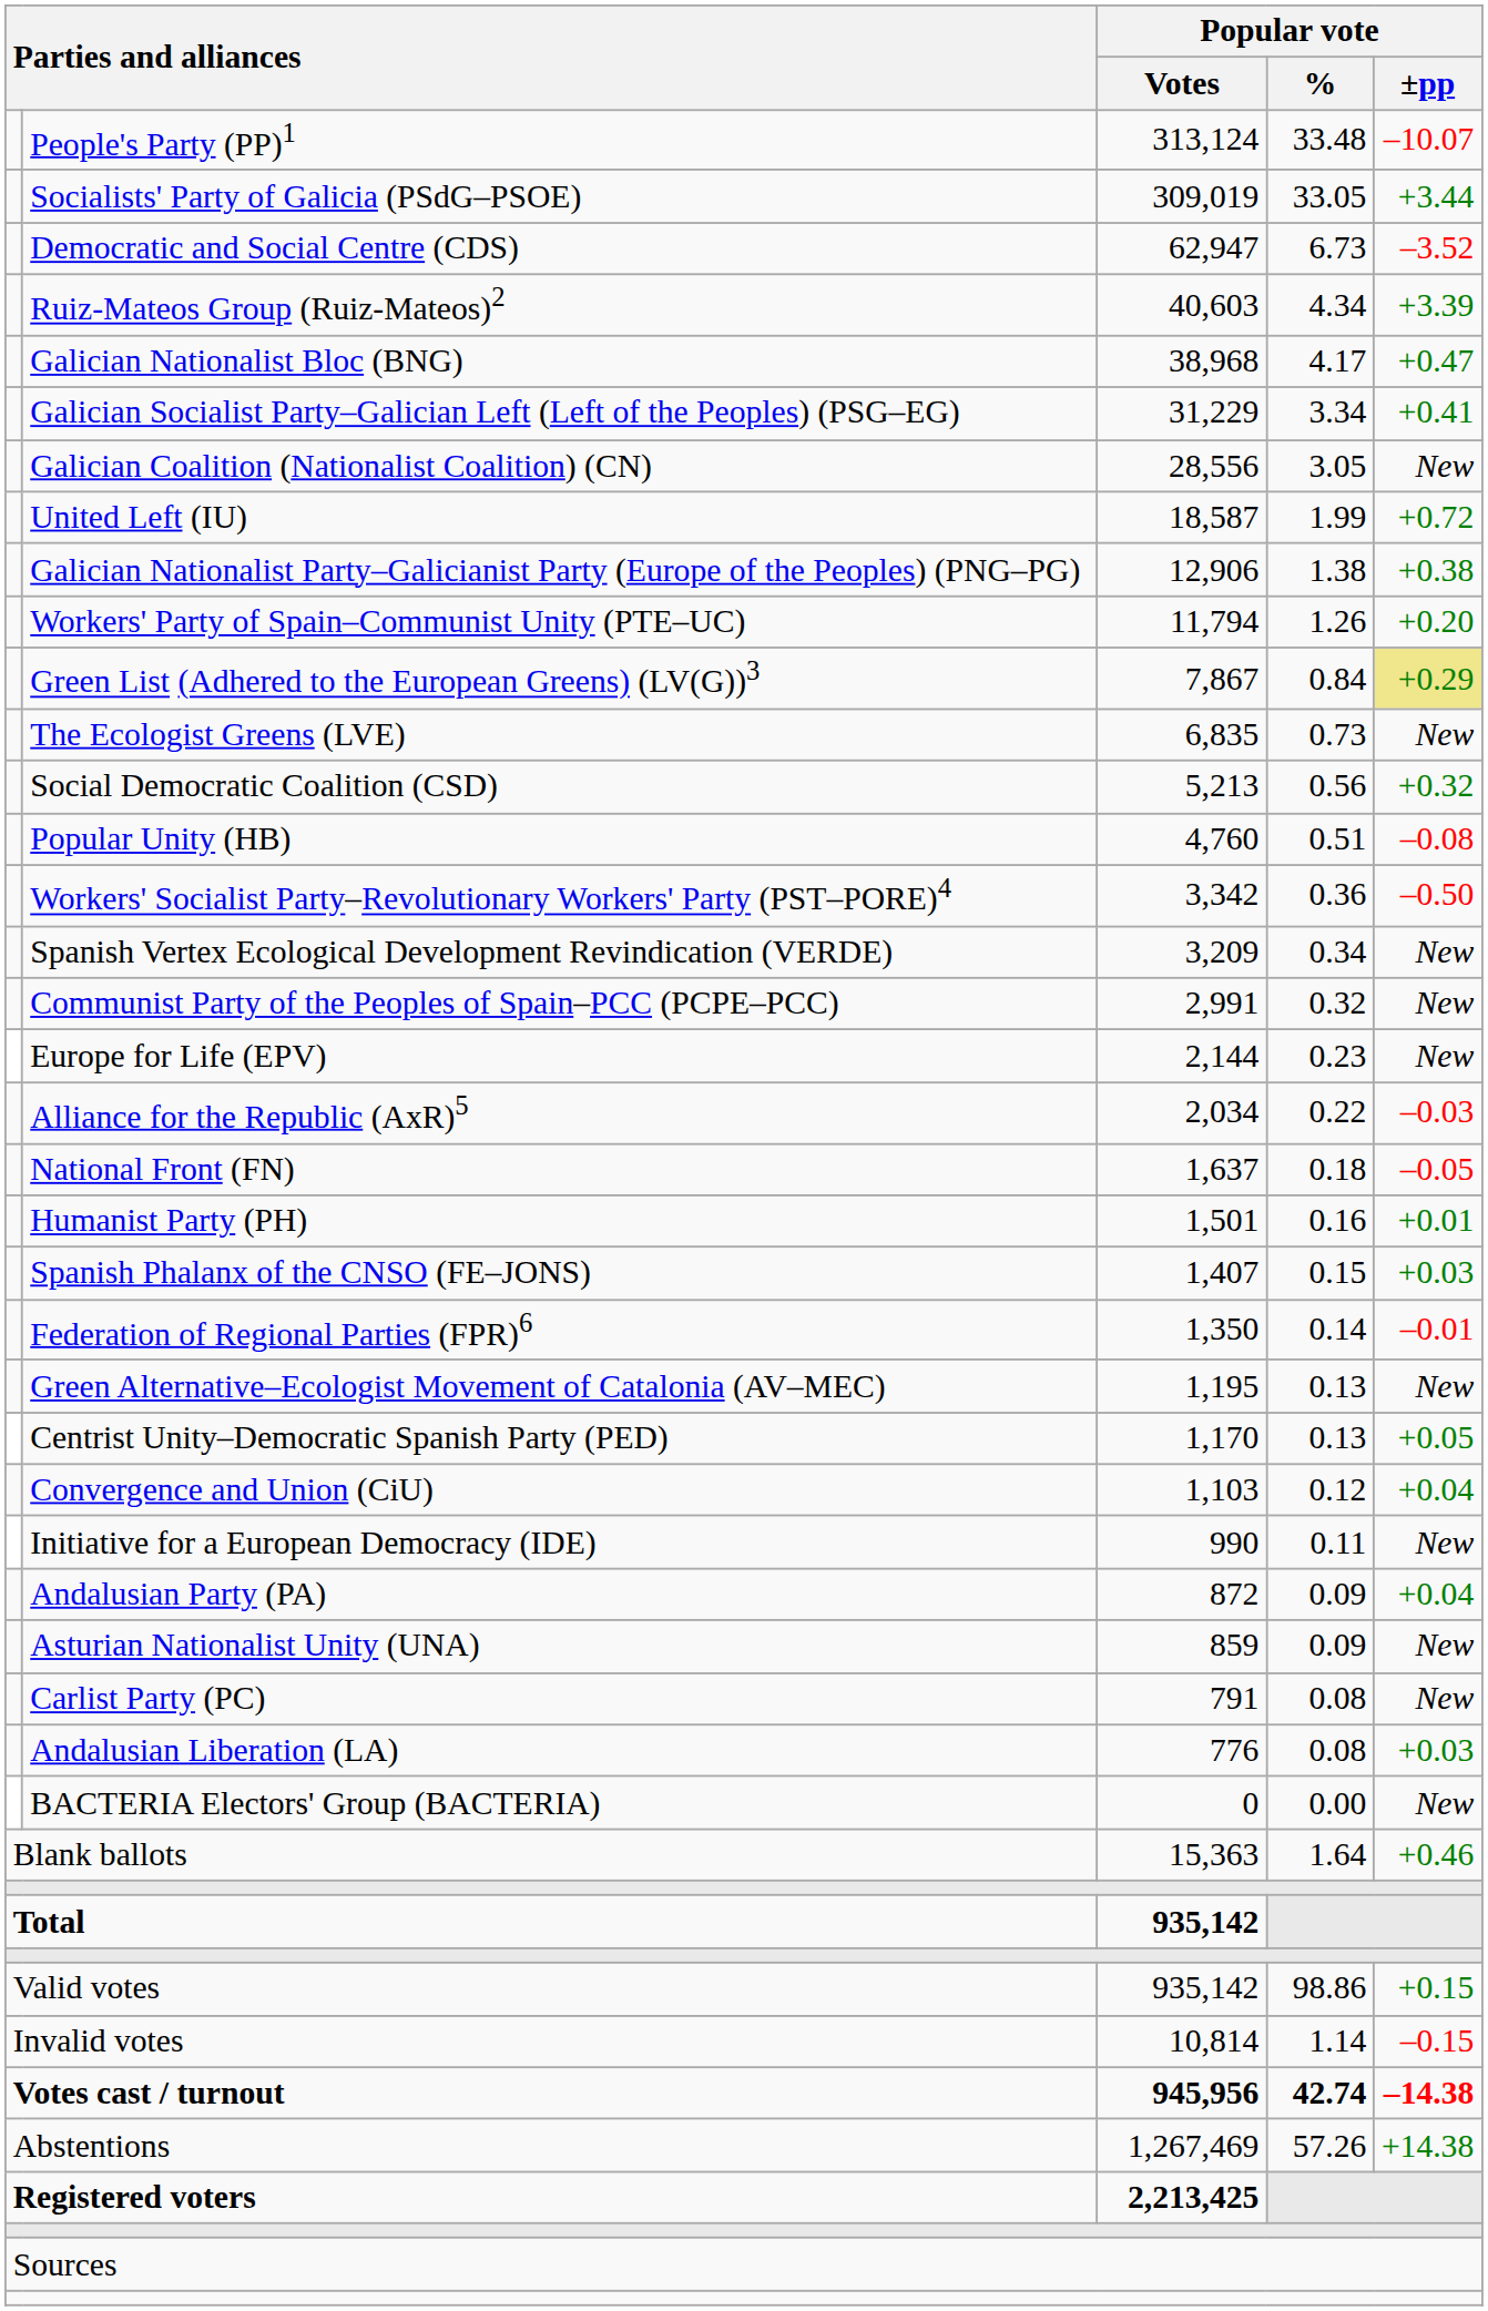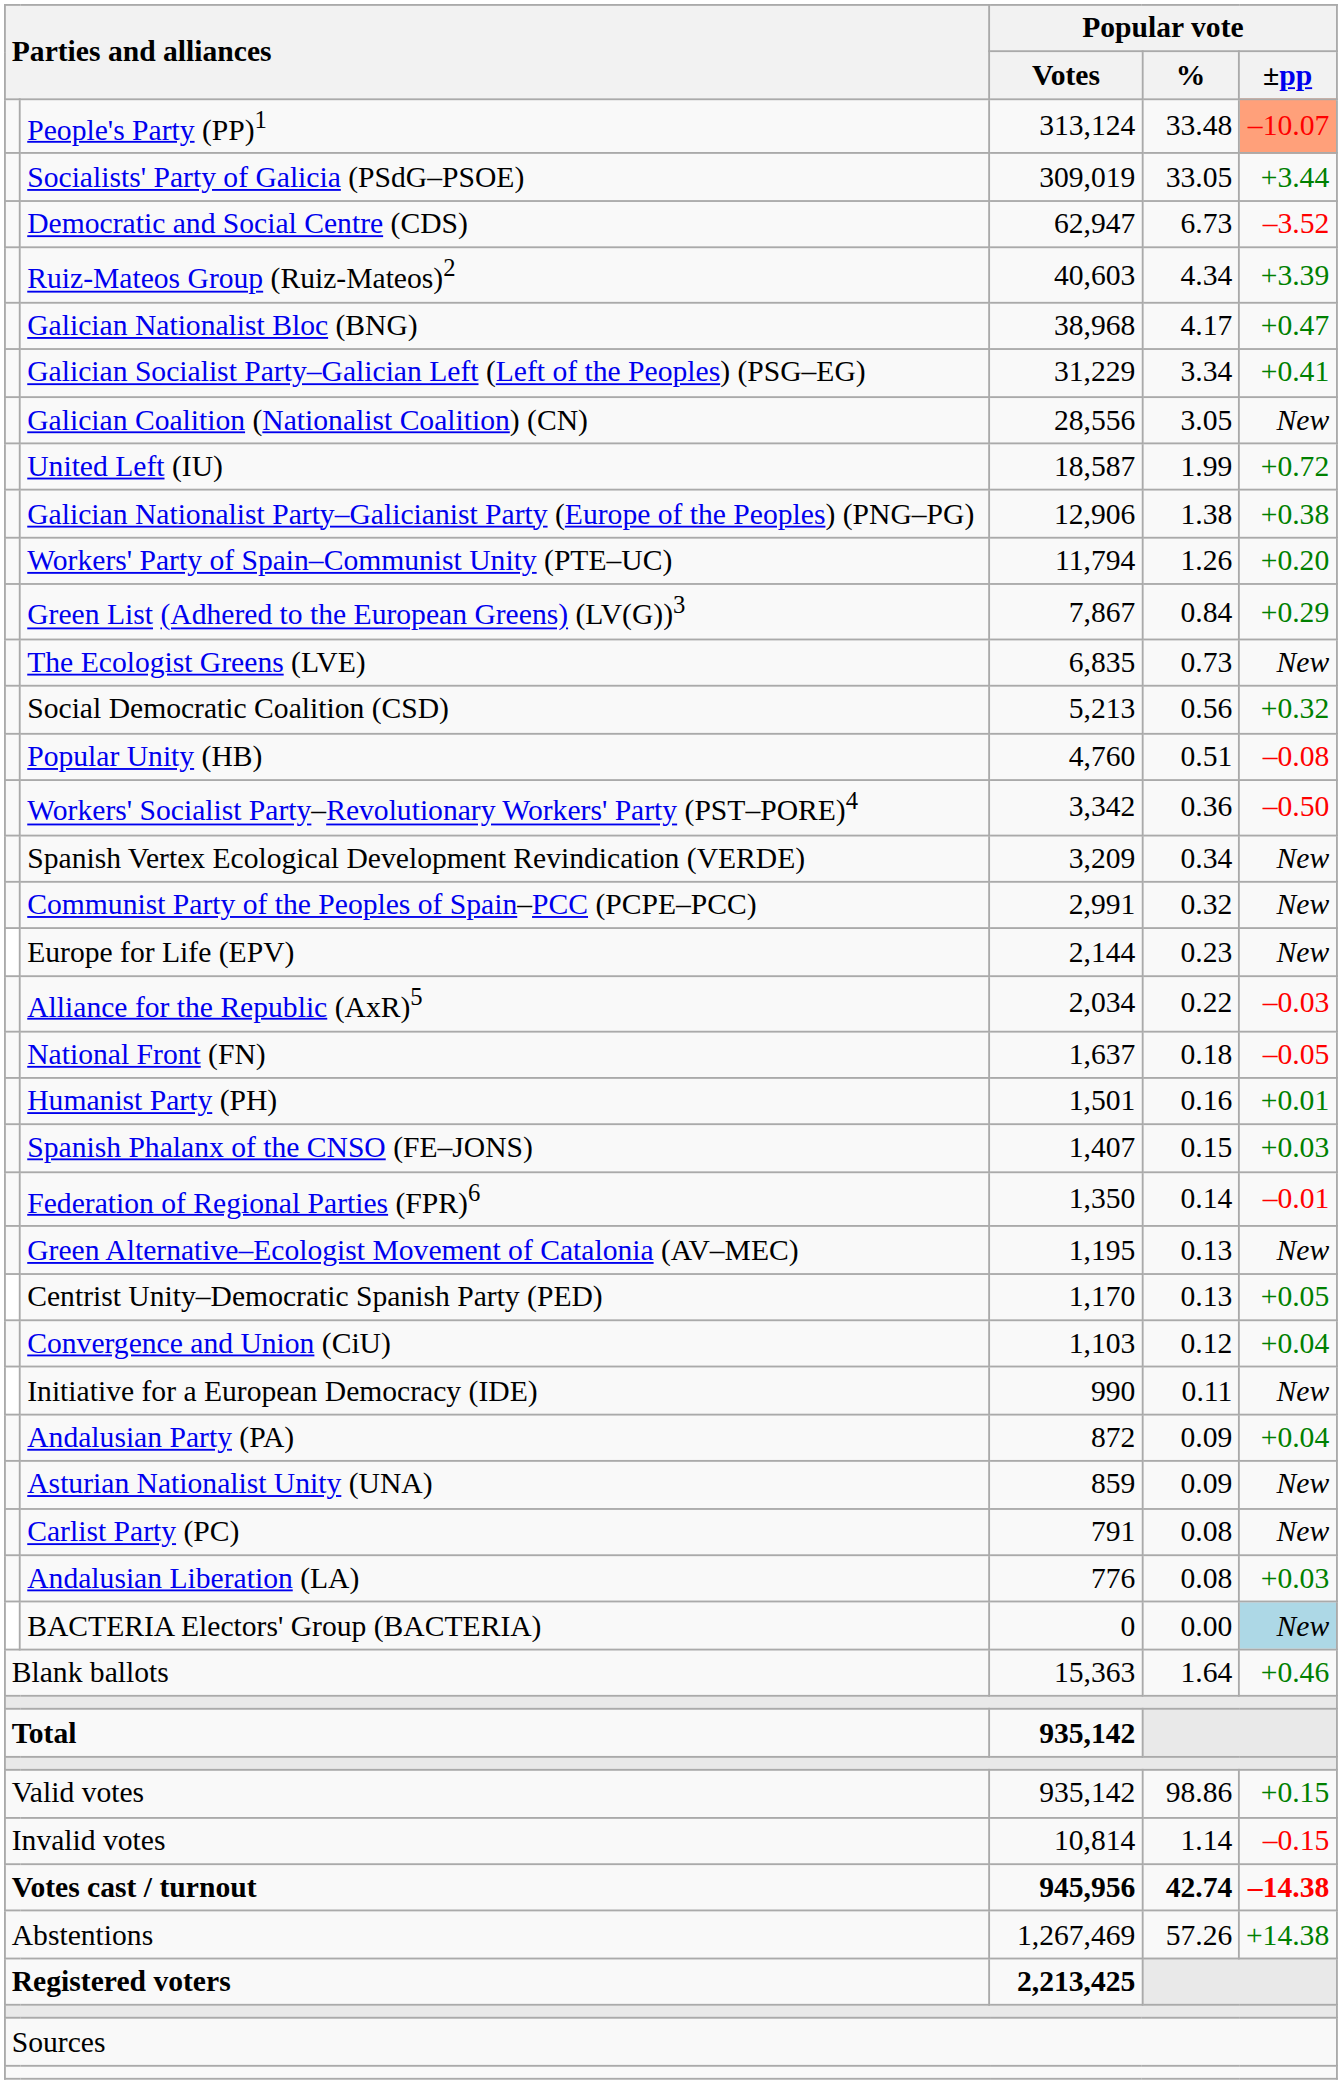People's Party (PP)1 | Popular vote / ±pp: no background -> lightsalmon background
Green List (Adhered to the European Greens) (LV(G))3 | Popular vote / ±pp: khaki background -> no background
BACTERIA Electors' Group (BACTERIA) | Popular vote / ±pp: no background -> lightblue background
